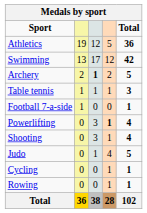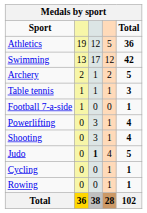Archery | column 3: bold -> normal
Powerlifting | column 4: bold -> normal
Judo | column 3: normal -> bold
